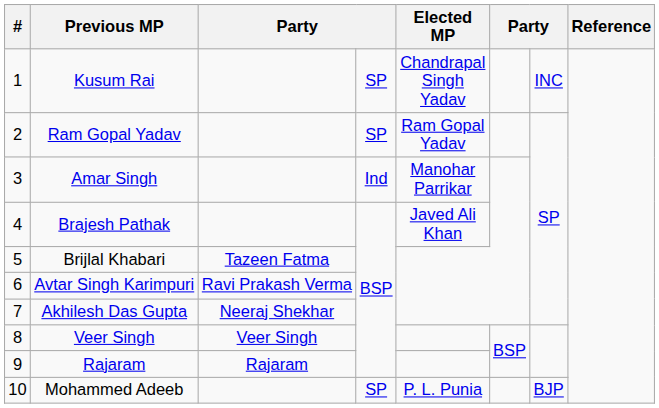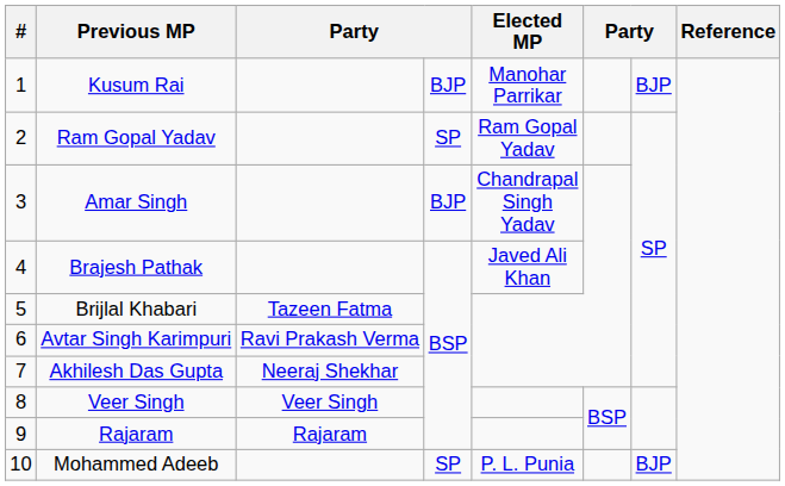Kusum Rai | column 4: SP -> BJP
Kusum Rai | Elected MP: Chandrapal Singh Yadav -> Manohar Parrikar
Kusum Rai | column 7: INC -> BJP
Amar Singh | column 4: Ind -> BJP
Amar Singh | Elected MP: Manohar Parrikar -> Chandrapal Singh Yadav
